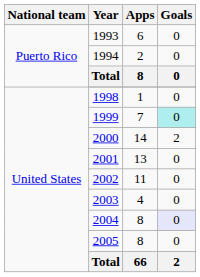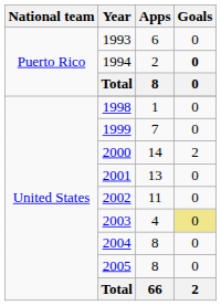1994 | Goals: normal -> bold
1999 | Goals: paleturquoise background -> no background
2003 | Goals: no background -> khaki background
2004 | Goals: lavender background -> no background
